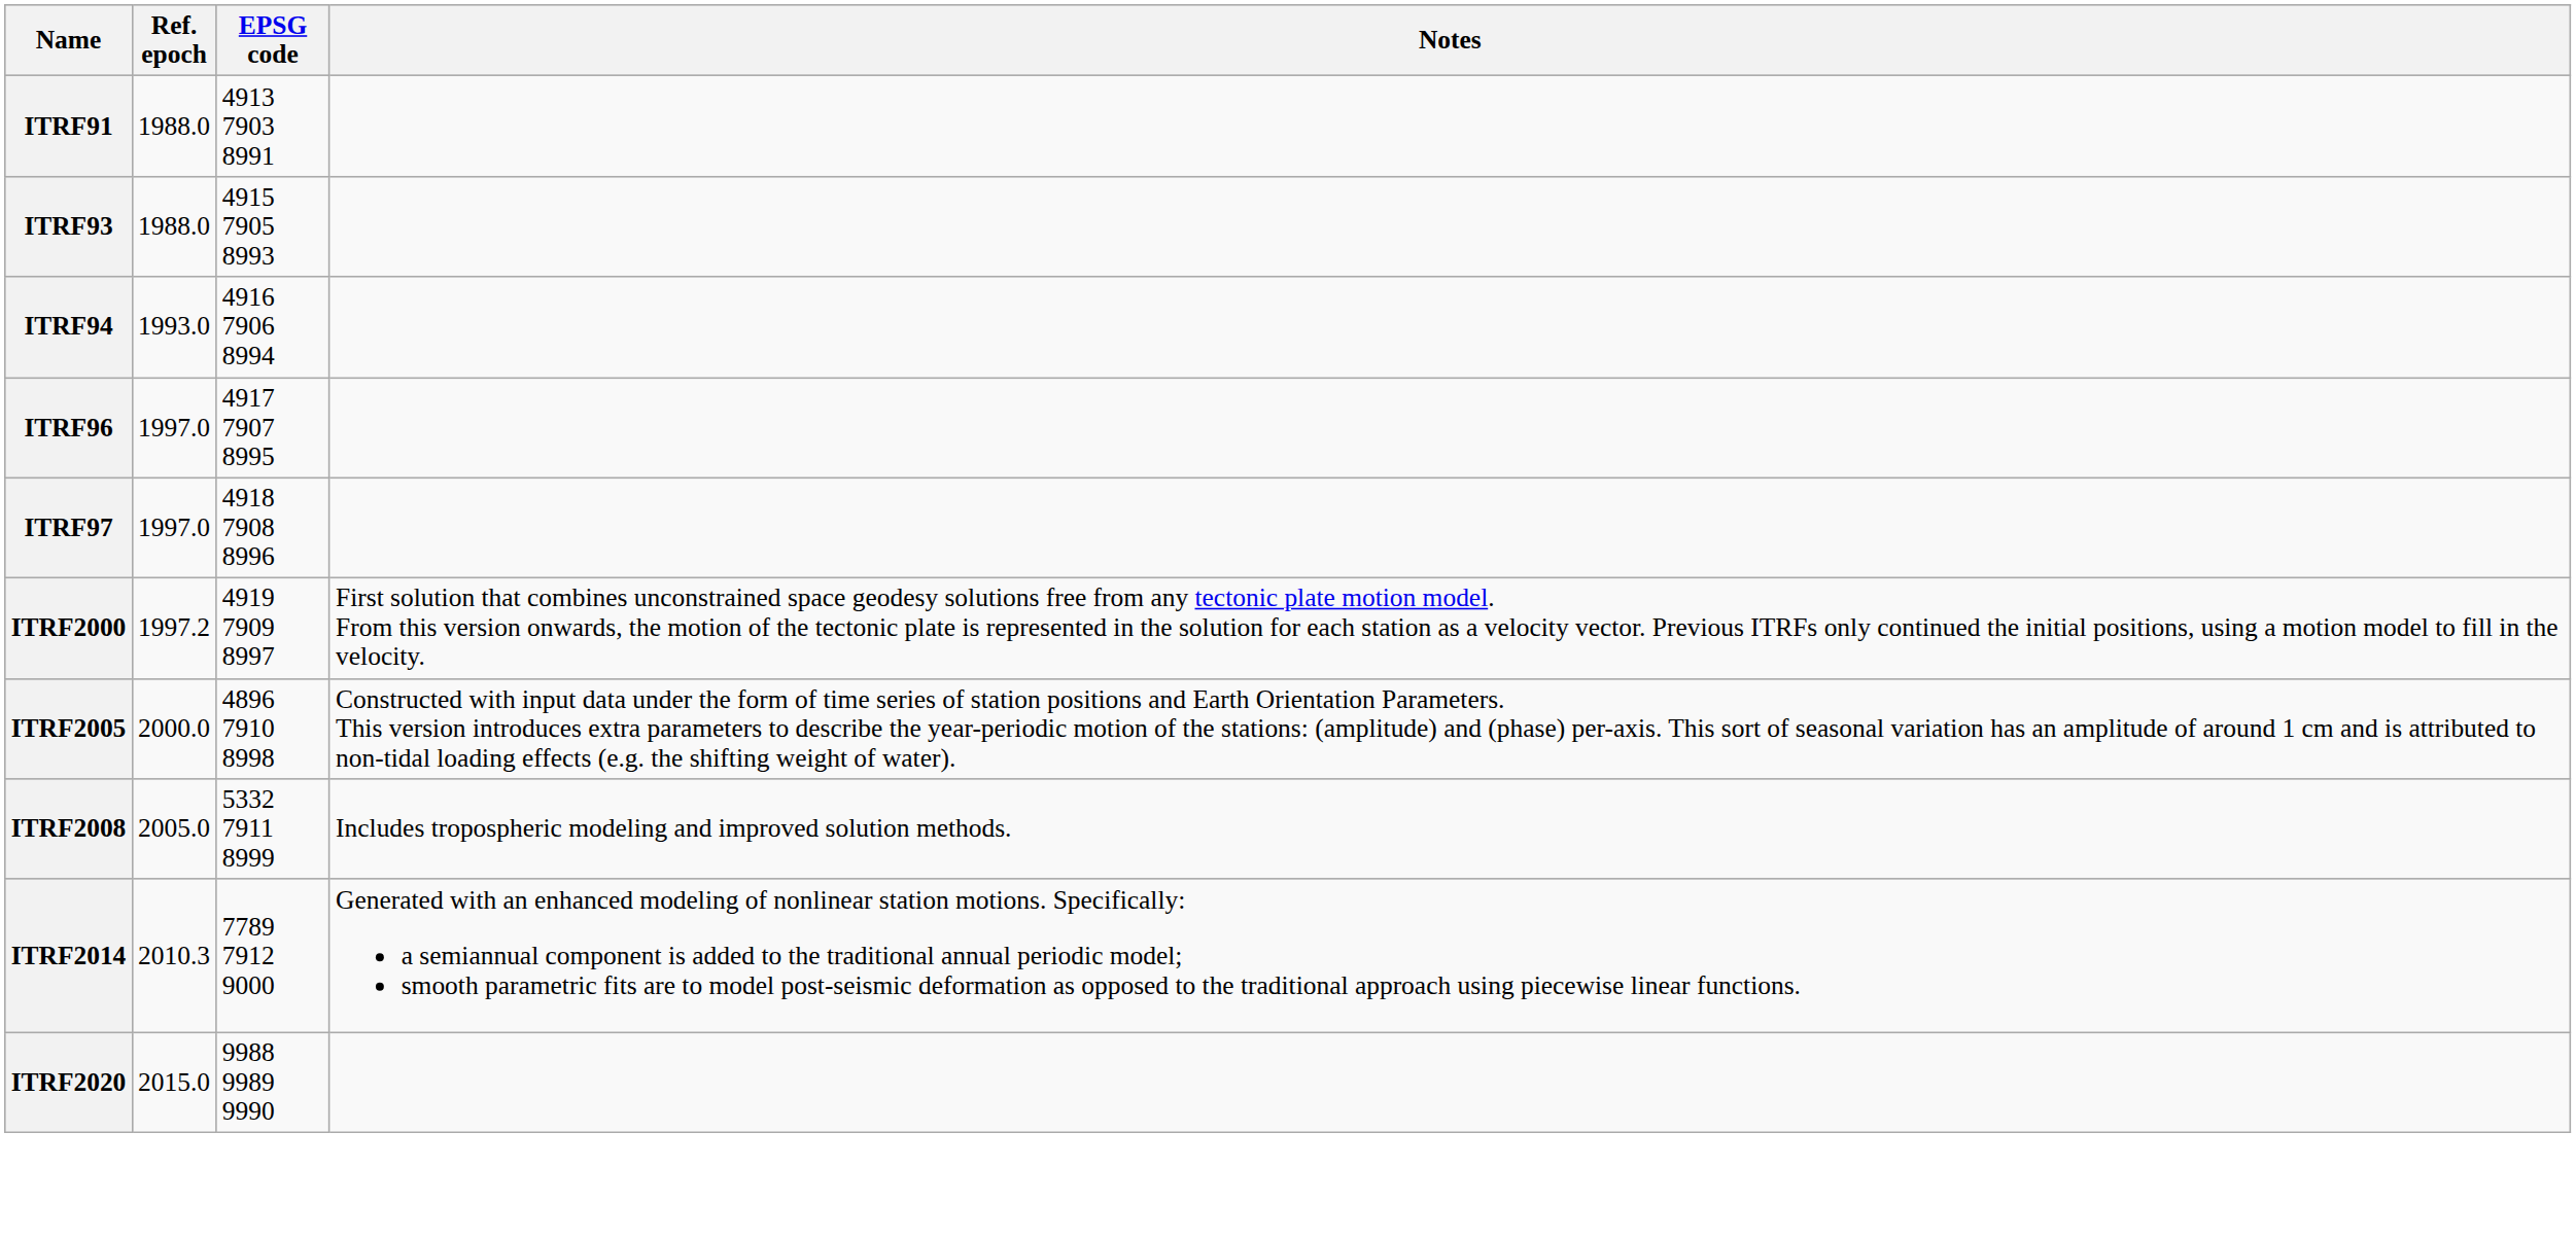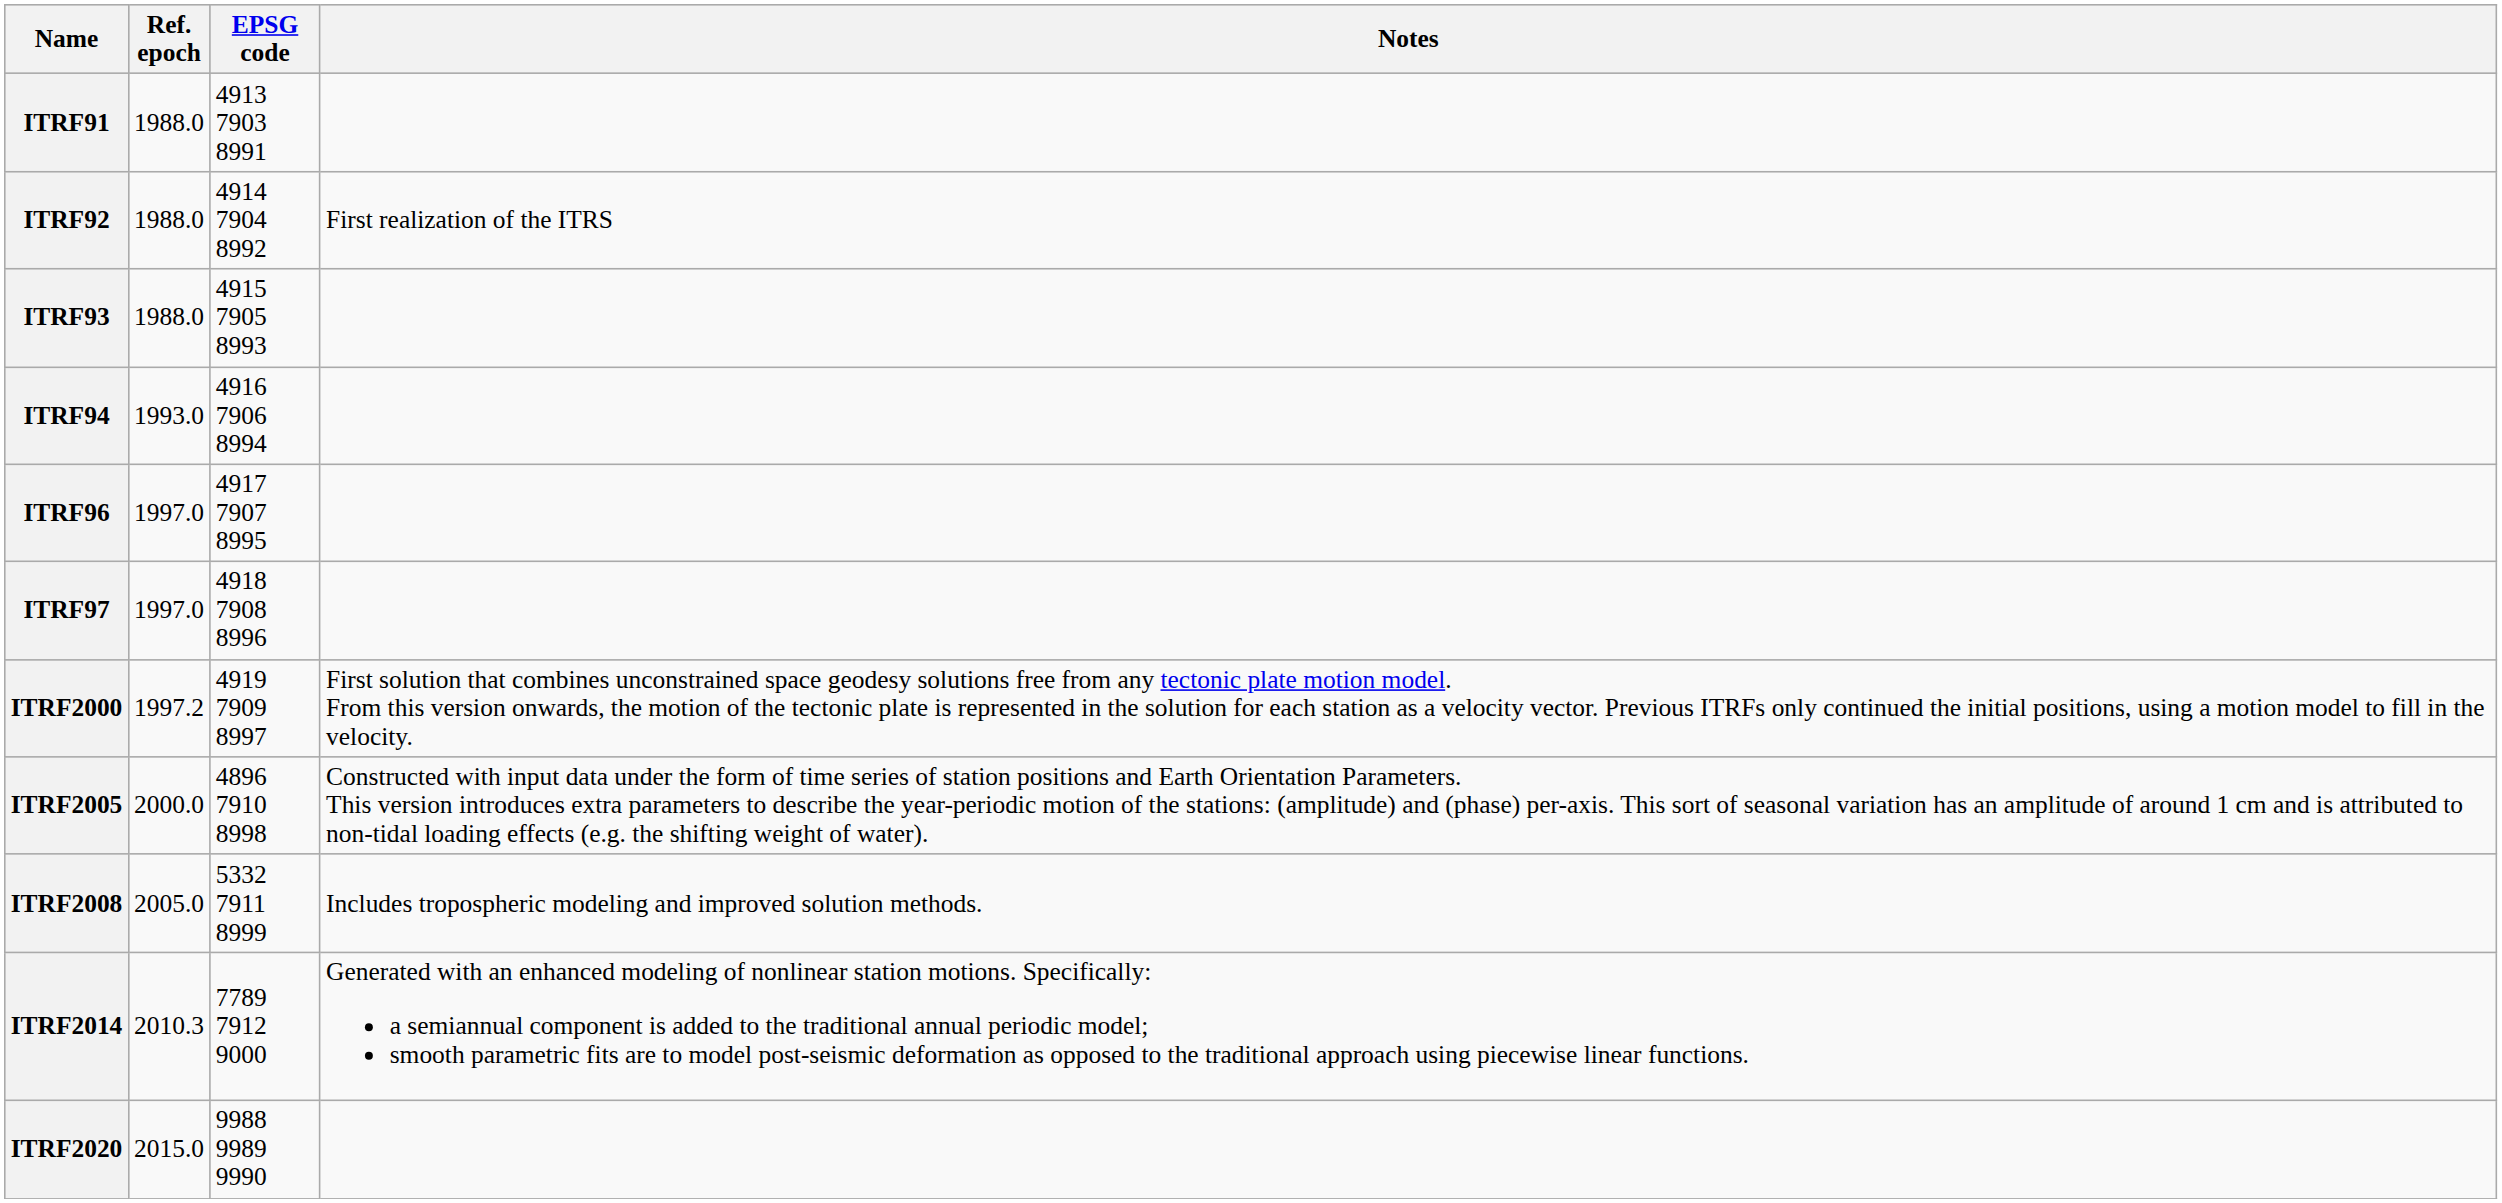+ row: ITRF92 | 1988.0 | 4914 7904 8992 | First realization of the ITRS
